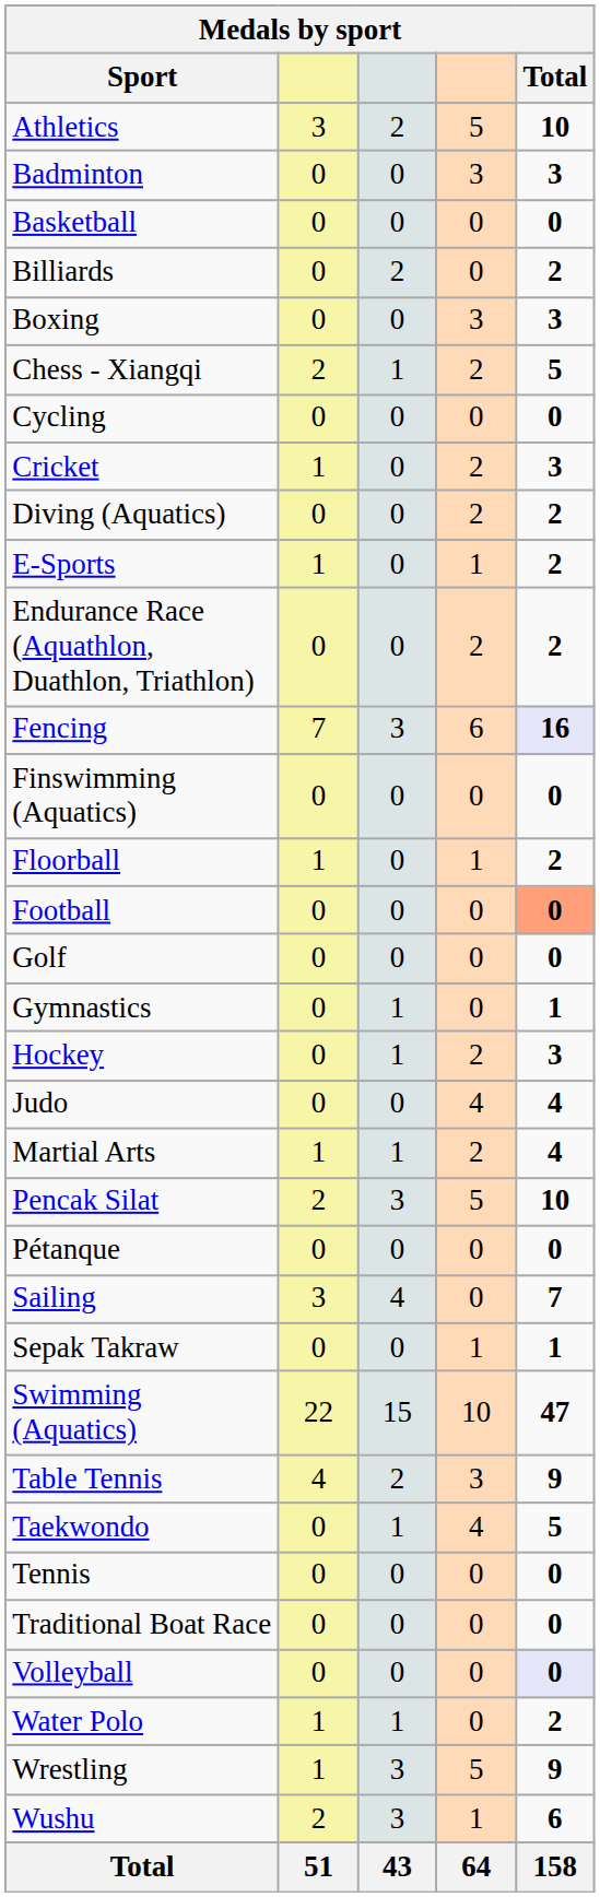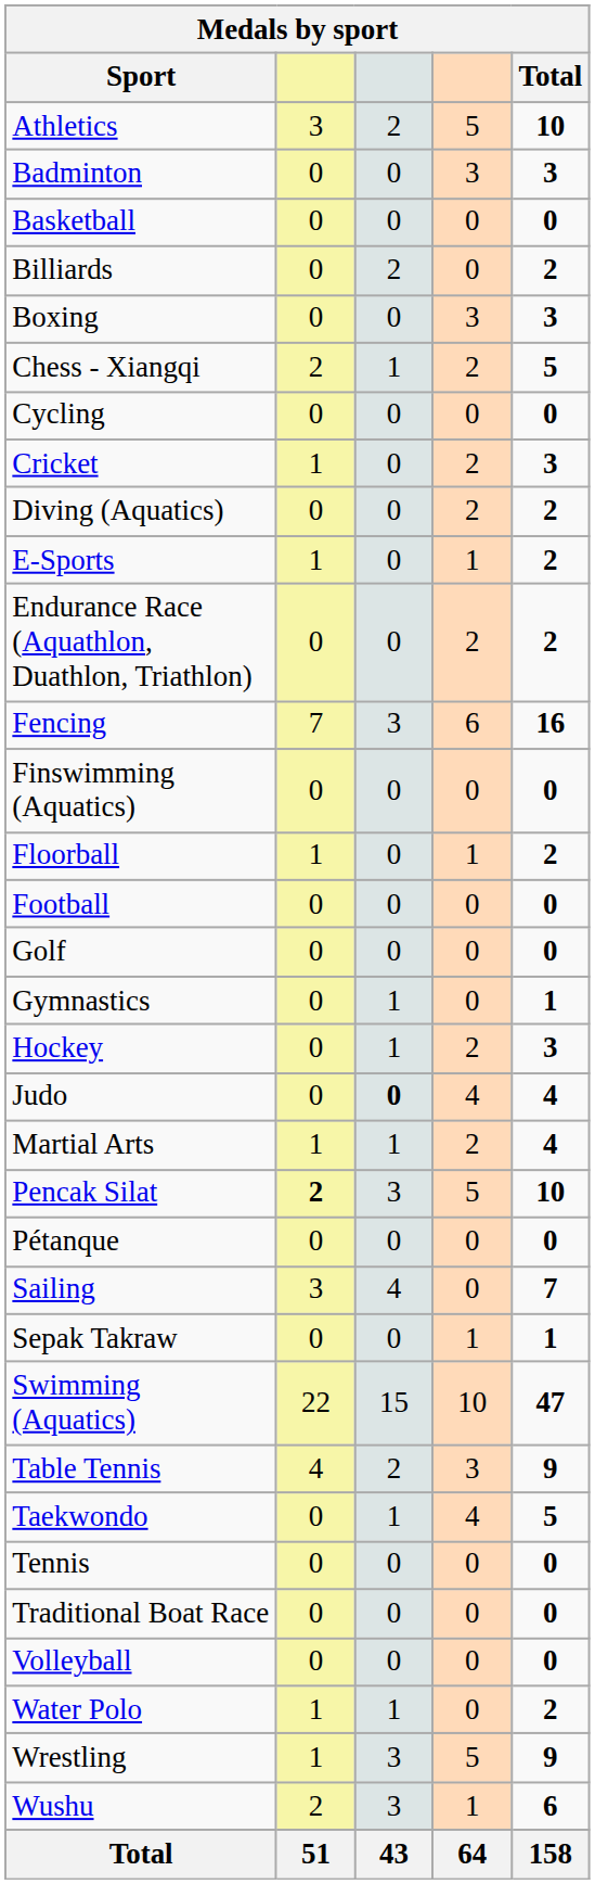Fencing | Total: lavender background -> no background
Football | Total: lightsalmon background -> no background
Judo | column 3: normal -> bold
Pencak Silat | column 2: normal -> bold
Volleyball | Total: lavender background -> no background
